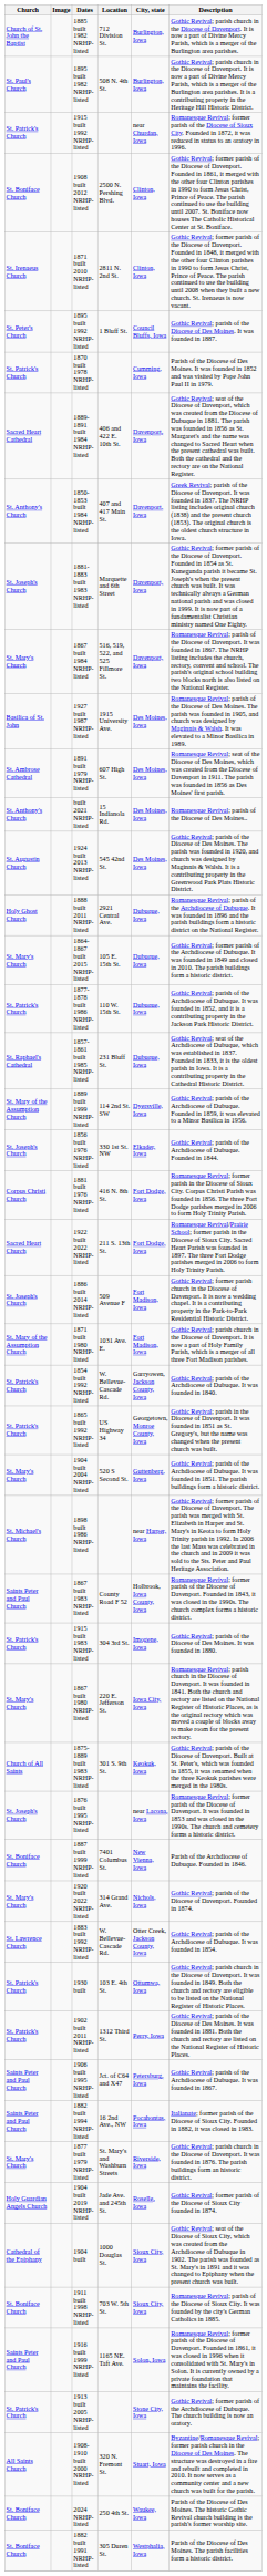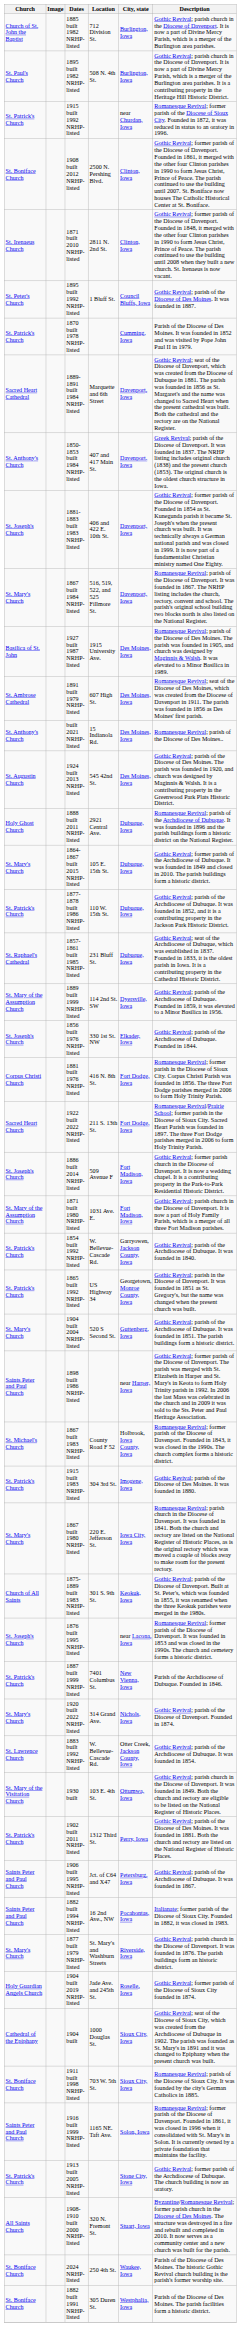1889-1891 built 1984 NRHP-listed | Location: 406 and 422 E. 10th St. -> Marquette and 6th Street
1881-1883 built 1983 NRHP-listed | Location: Marquette and 6th Street -> 406 and 422 E. 10th St.
1898 built 1986 NRHP-listed | Church: St. Michael's Church -> Saints Peter and Paul Church
1867 built 1983 NRHP-listed | Church: Saints Peter and Paul Church -> St. Michael's Church
1887 built 1999 NRHP-listed | Church: St. Boniface Church -> St. Patrick's Church
1930 built | Church: St. Patrick's Church -> St. Mary of the Visitation Church
